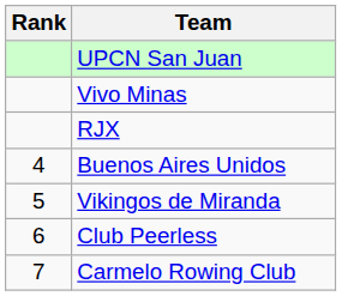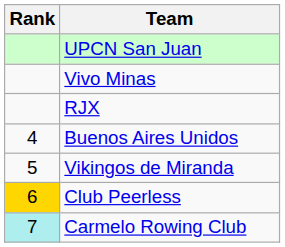Club Peerless | Rank: no background -> gold background
Carmelo Rowing Club | Rank: no background -> paleturquoise background
